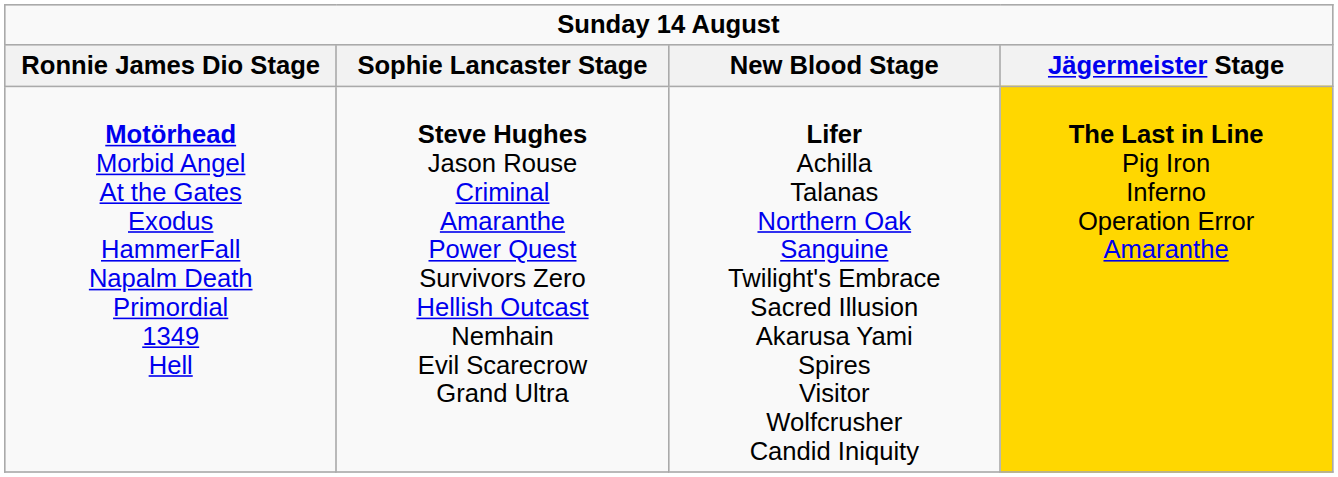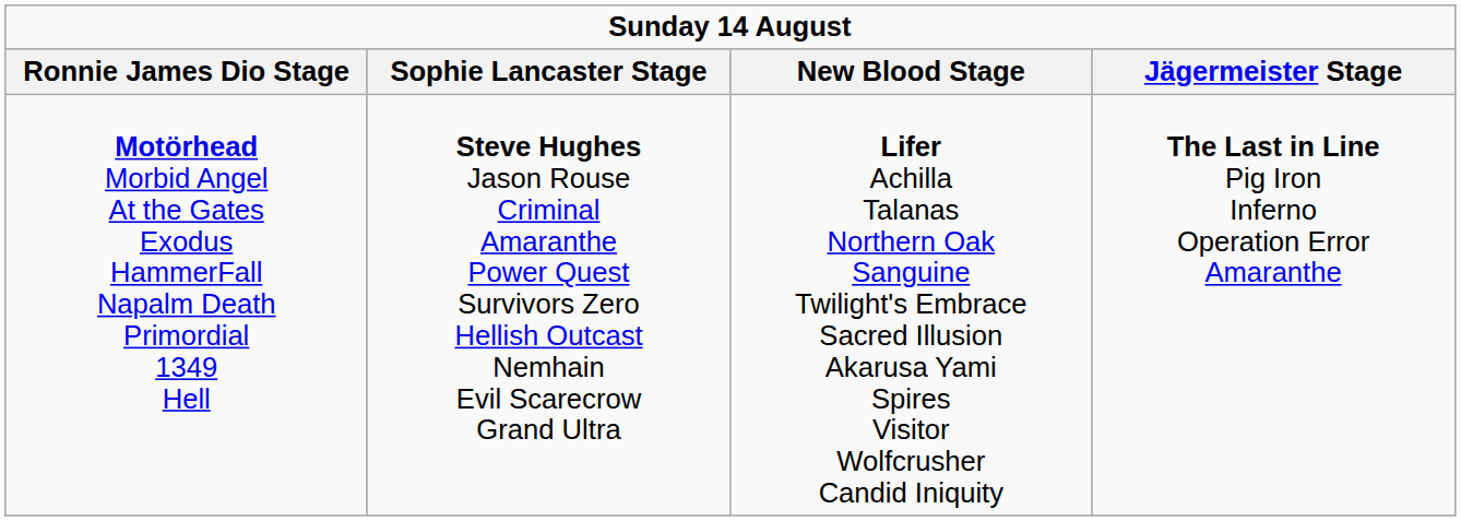row 3 | Jägermeister Stage: gold background -> no background
